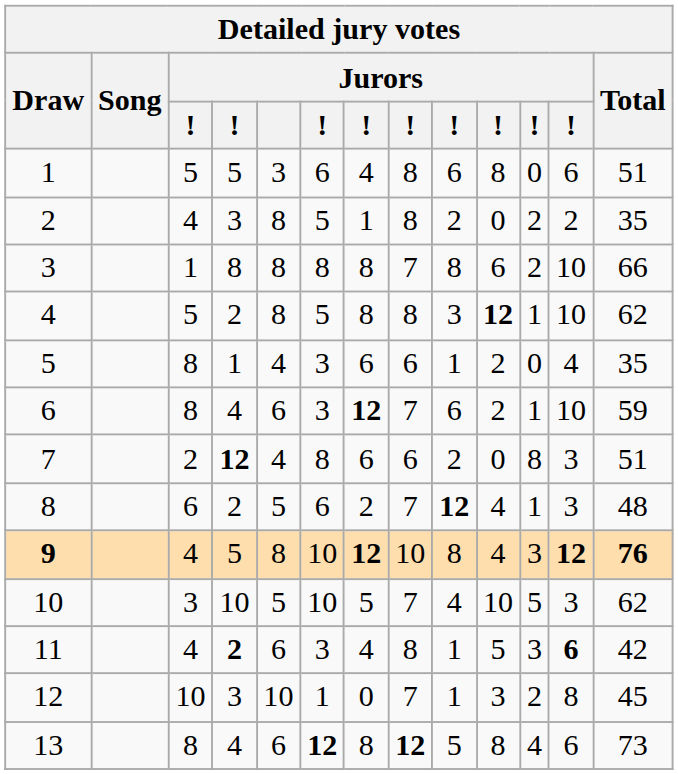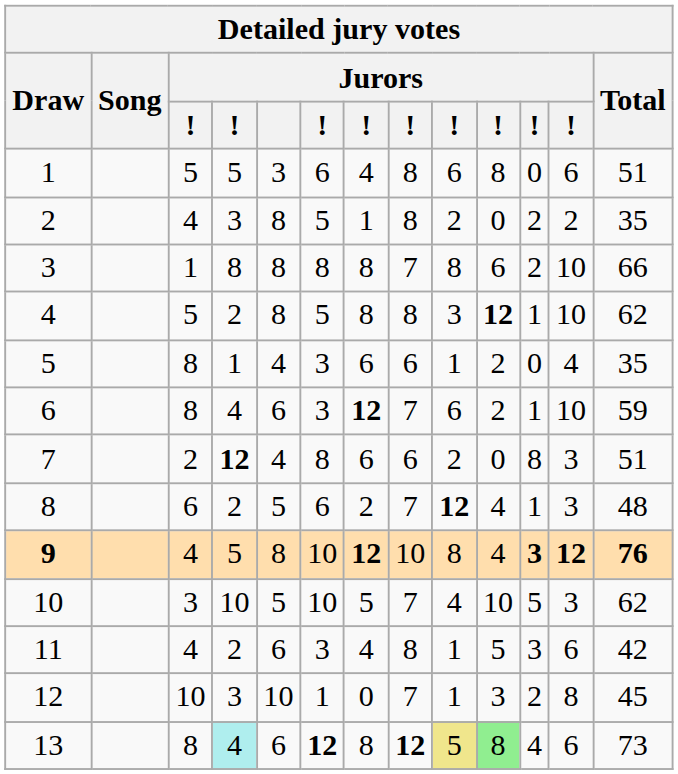9 | column 11: normal -> bold
11 | column 4: bold -> normal
11 | column 12: bold -> normal
13 | column 4: no background -> paleturquoise background
13 | column 9: no background -> khaki background
13 | column 10: no background -> lightgreen background
